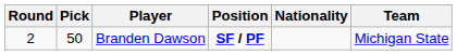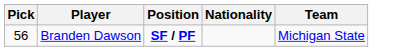- column: Round | 2
Branden Dawson | Pick: 50 -> 56
